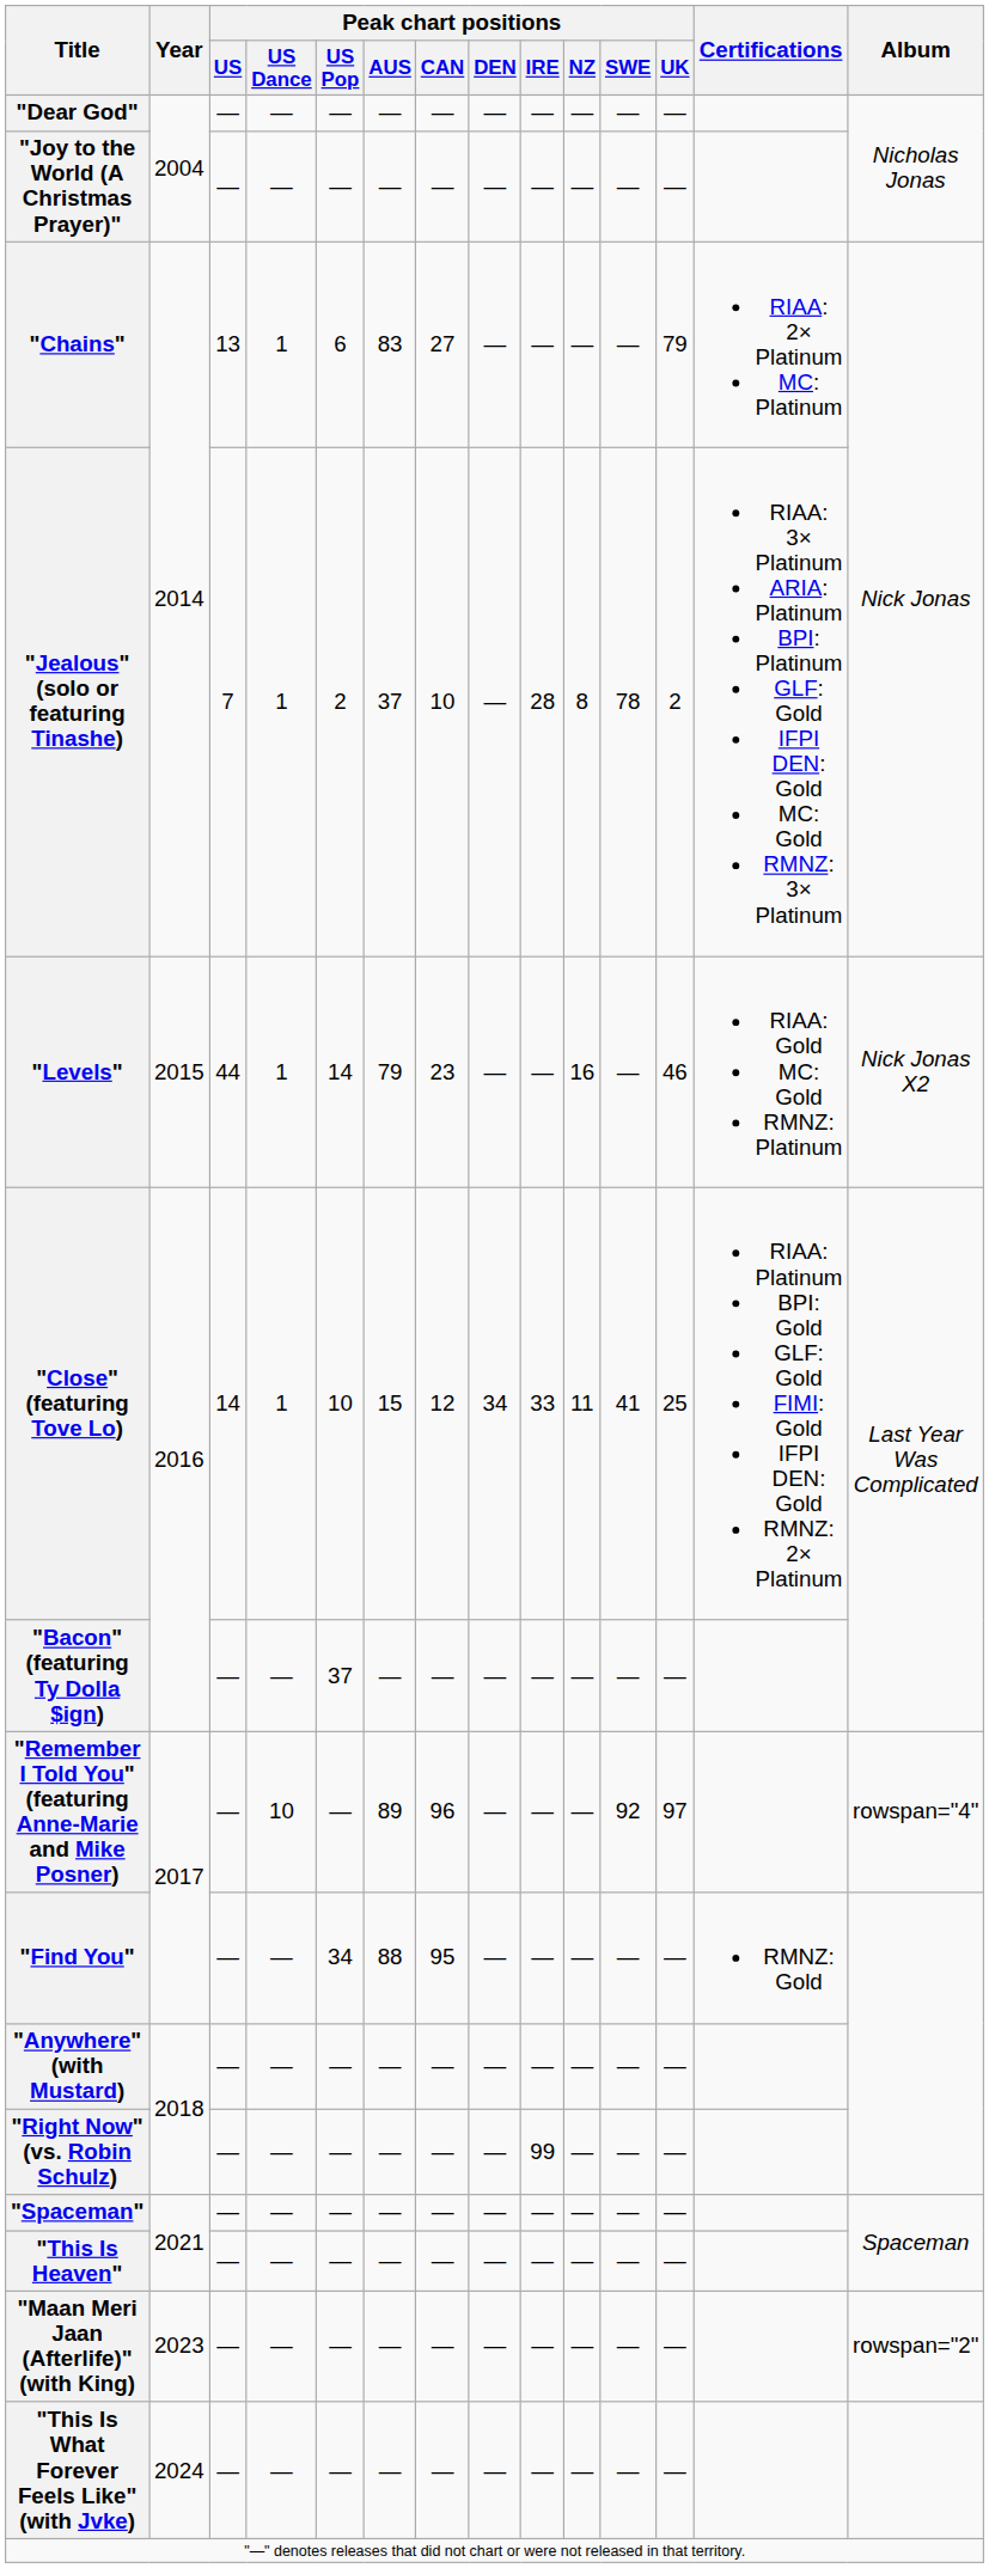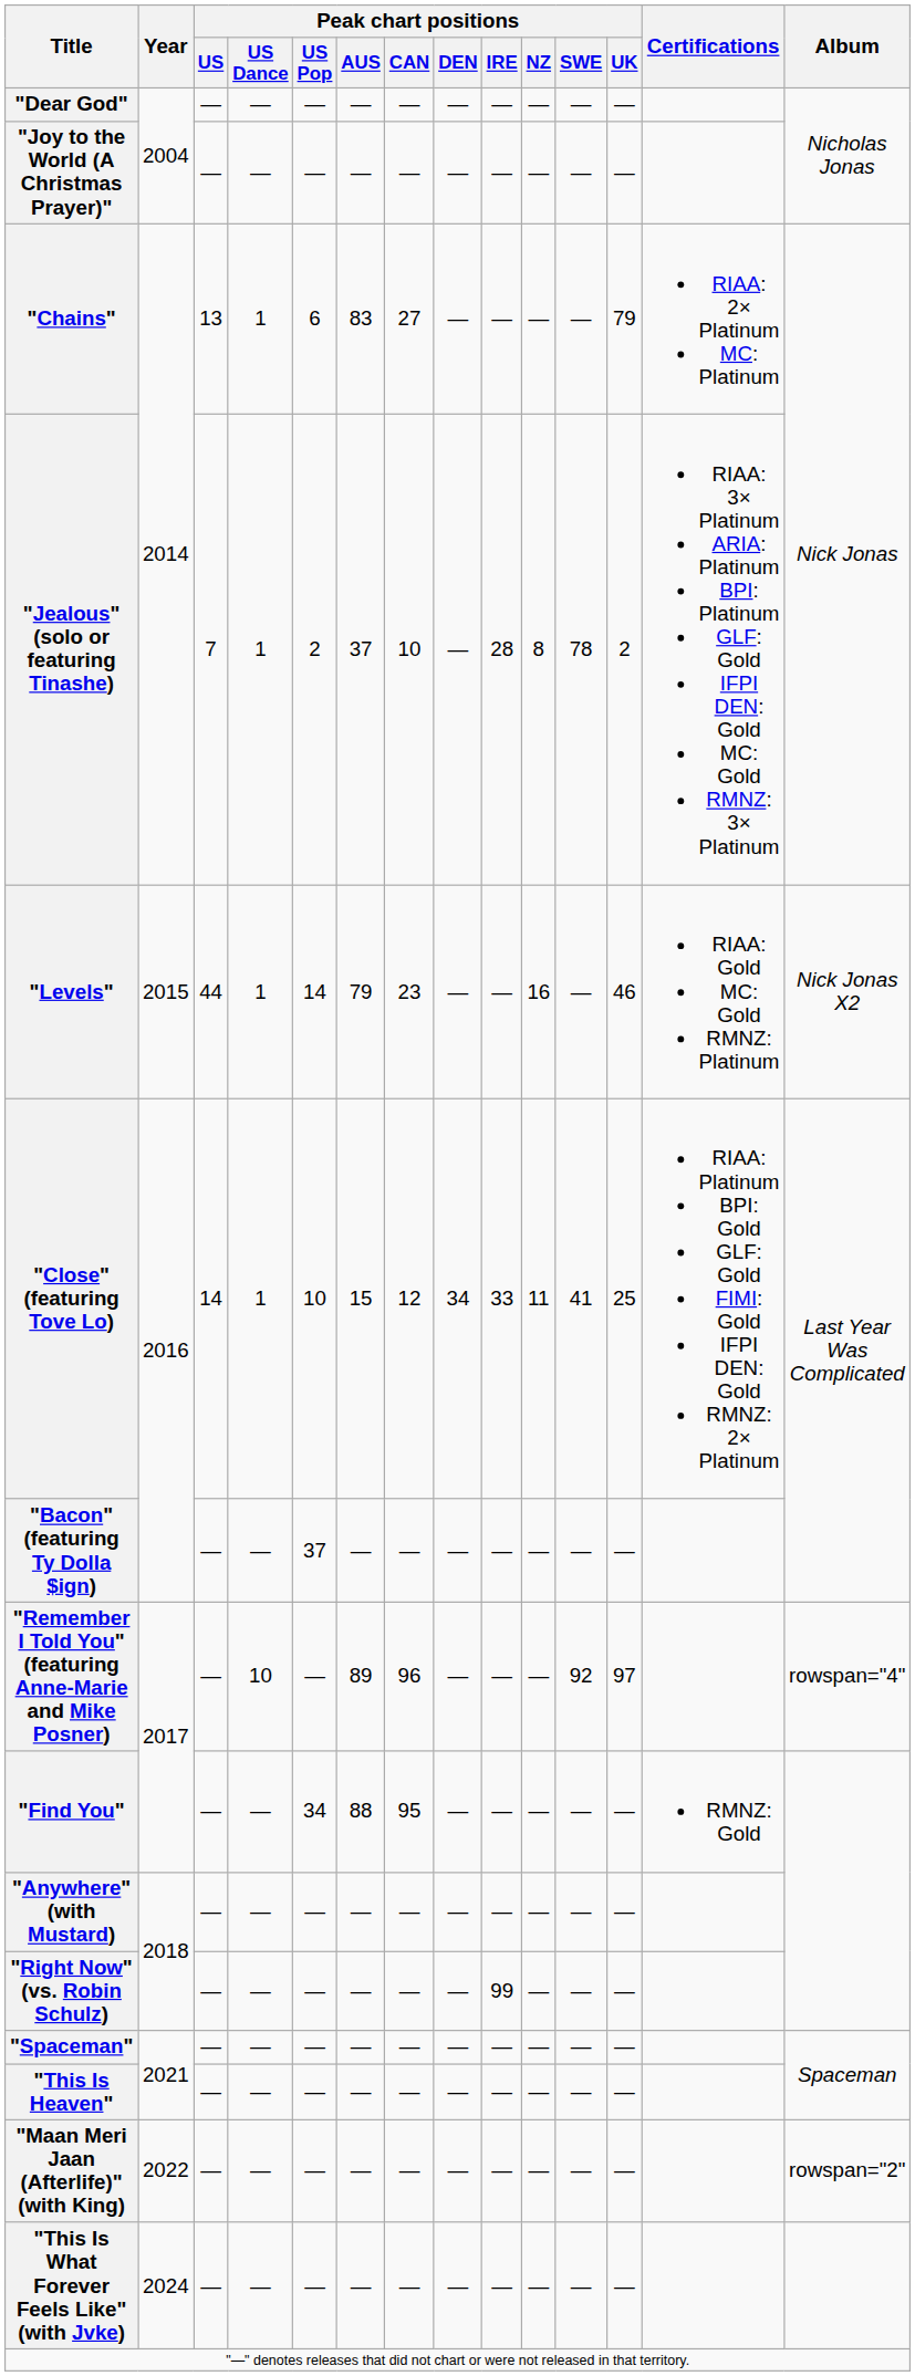"Maan Meri Jaan (Afterlife)" (with King) | Year: 2023 -> 2022
